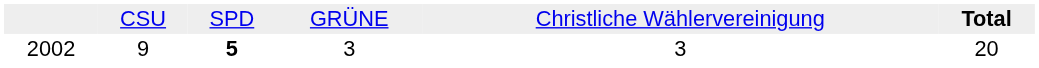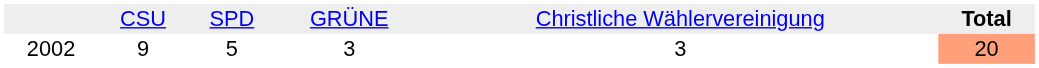2002 | column 3: bold -> normal
2002 | column 6: no background -> lightsalmon background
